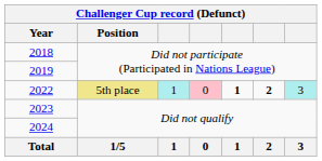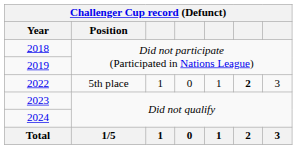2022 | Position: khaki background -> no background
2022 | column 3: paleturquoise background -> no background
2022 | column 4: pink background -> no background
2022 | column 5: bold -> normal
2022 | column 7: paleturquoise background -> no background
